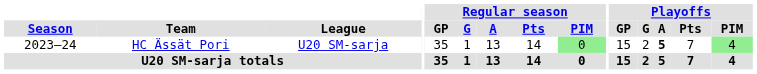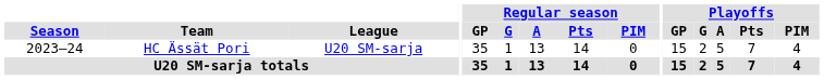HC Ässät Pori | Regular season / PIM: lightgreen background -> no background
HC Ässät Pori | Playoffs / A: bold -> normal
HC Ässät Pori | Playoffs / PIM: lightgreen background -> no background
